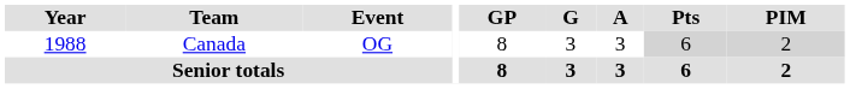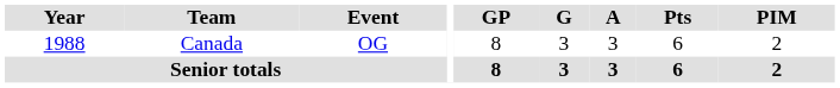Canada | Pts: lightgrey background -> no background
Canada | PIM: lightgrey background -> no background
